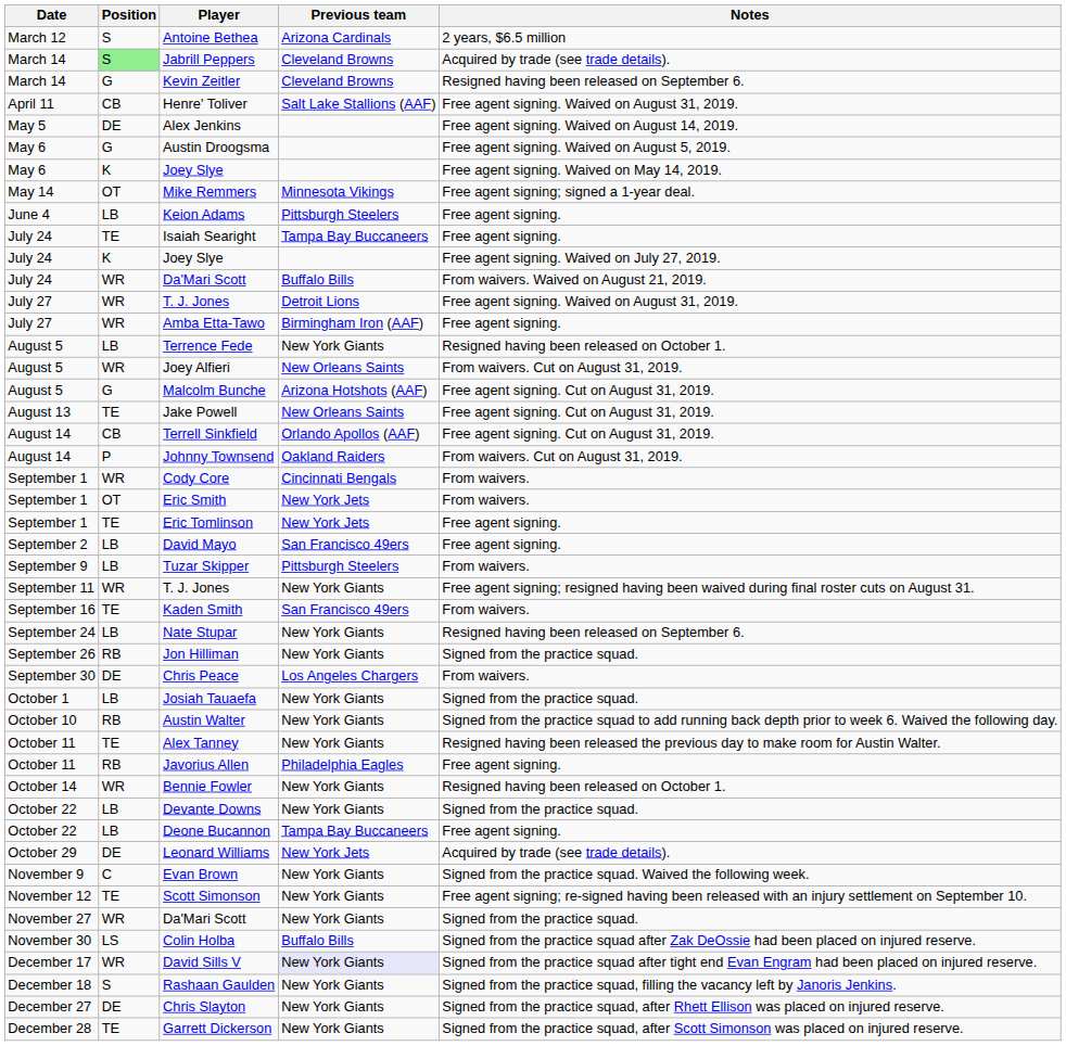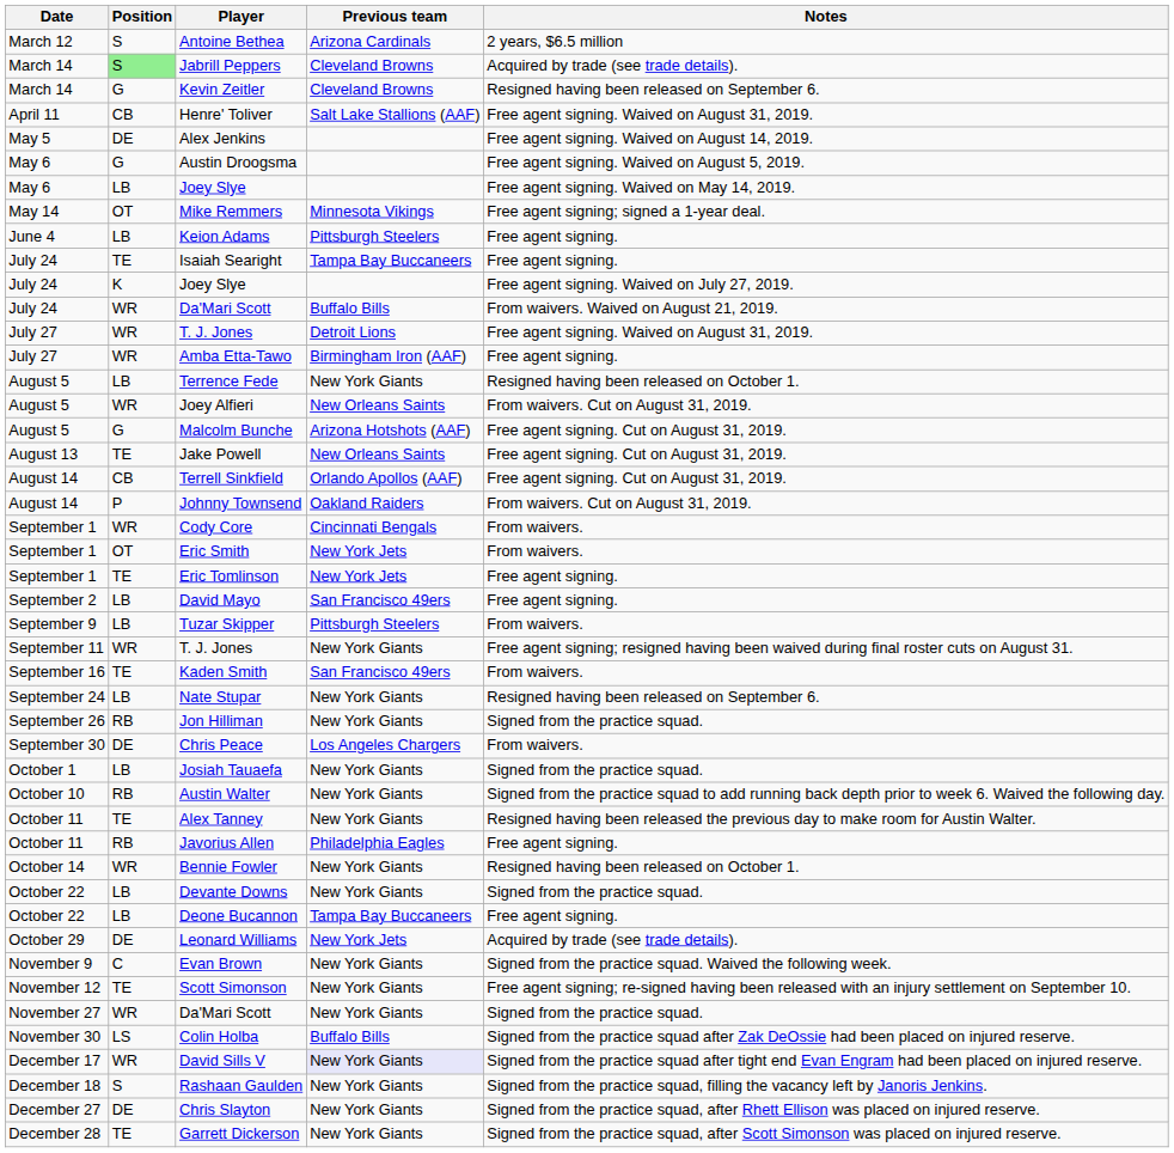May 6 / Joey Slye | Position: K -> LB
